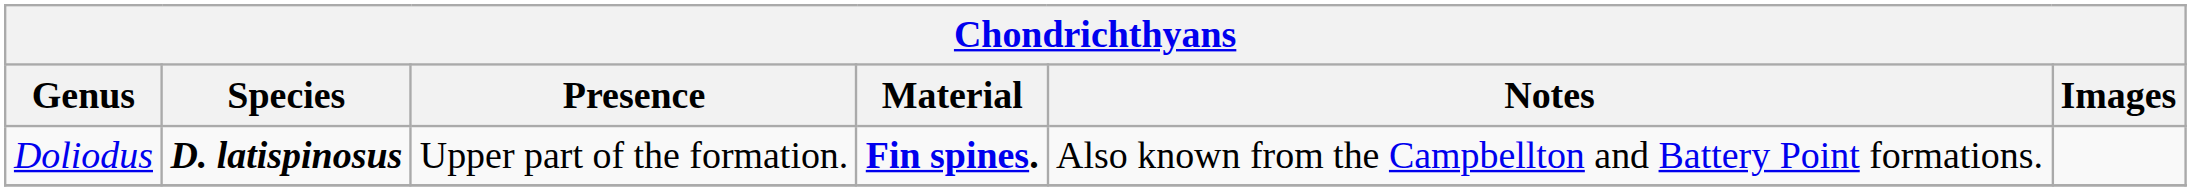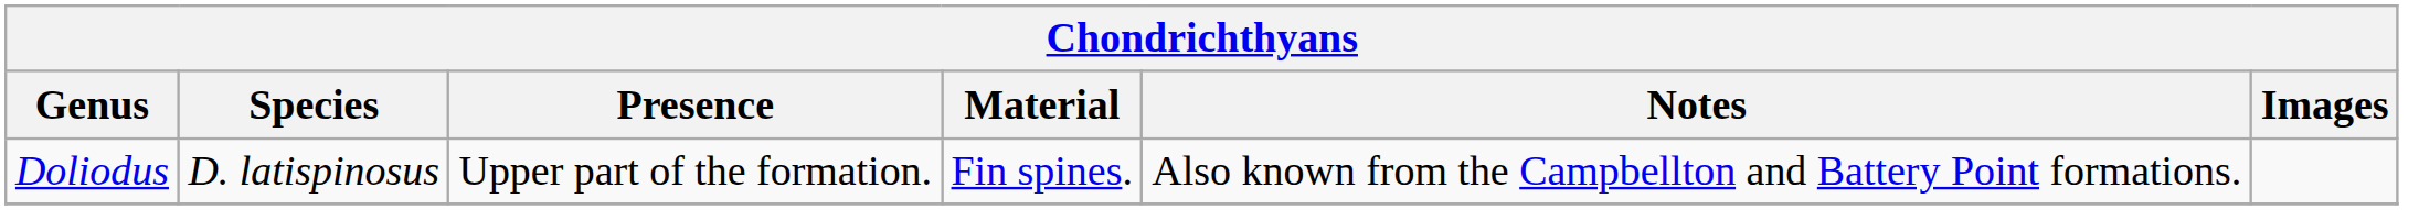Doliodus | Species: bold -> normal
Doliodus | Material: bold -> normal
